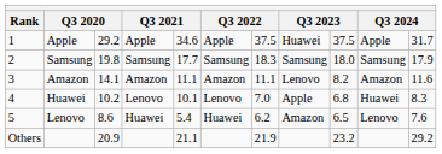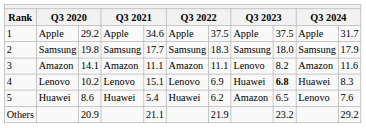row 3 | column 8: Huawei -> Apple
row 6 | column 2: Huawei -> Lenovo
row 6 | column 5: 10.1 -> 15.1
row 6 | column 7: 7.0 -> 6.9
row 6 | column 8: Apple -> Huawei
row 6 | column 9: normal -> bold
row 7 | column 2: Lenovo -> Huawei
